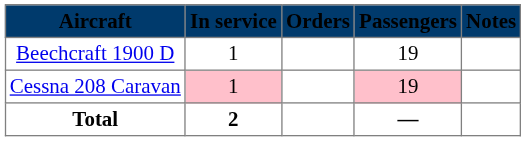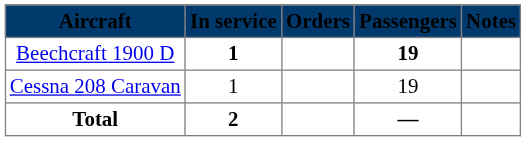Beechcraft 1900 D | In service: normal -> bold
Beechcraft 1900 D | Passengers: normal -> bold
Cessna 208 Caravan | In service: pink background -> no background
Cessna 208 Caravan | Passengers: pink background -> no background
